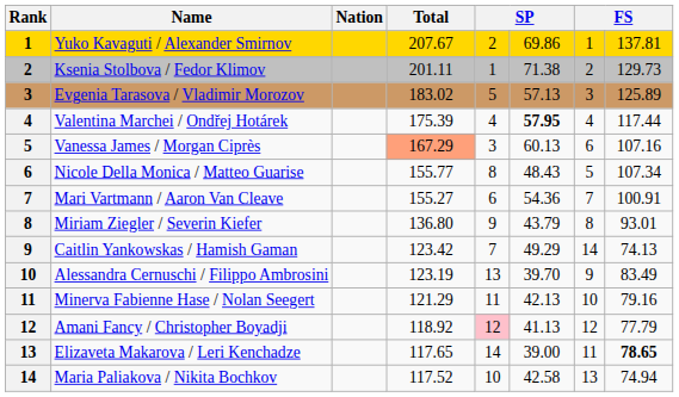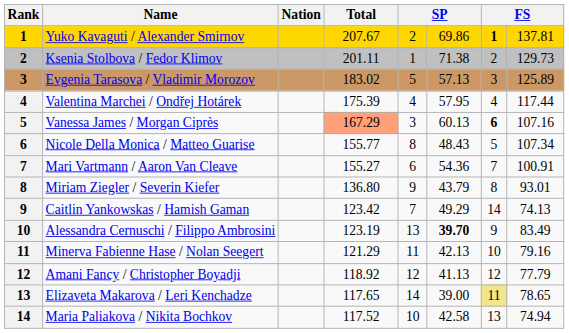Yuko Kavaguti / Alexander Smirnov | column 7: normal -> bold
Valentina Marchei / Ondřej Hotárek | column 6: bold -> normal
Vanessa James / Morgan Ciprès | column 7: normal -> bold
Alessandra Cernuschi / Filippo Ambrosini | column 6: normal -> bold
Amani Fancy / Christopher Boyadji | column 5: pink background -> no background
Elizaveta Makarova / Leri Kenchadze | column 7: no background -> khaki background
Elizaveta Makarova / Leri Kenchadze | column 8: bold -> normal
